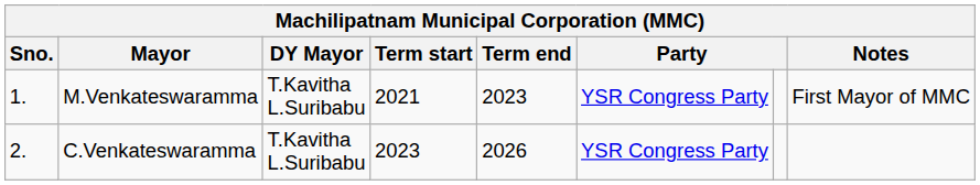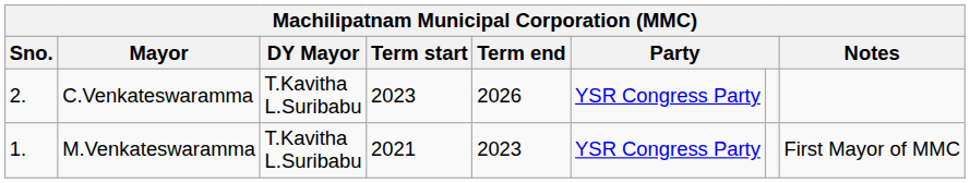rows swapped: M.Venkateswaramma <-> C.Venkateswaramma
